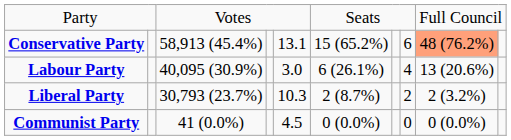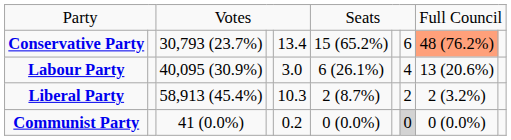Conservative Party | column 3: 58,913 (45.4%) -> 30,793 (23.7%)
Conservative Party | column 5: 13.1 -> 13.4
Liberal Party | column 3: 30,793 (23.7%) -> 58,913 (45.4%)
Communist Party | column 5: 4.5 -> 0.2
Communist Party | column 8: no background -> lightgrey background
